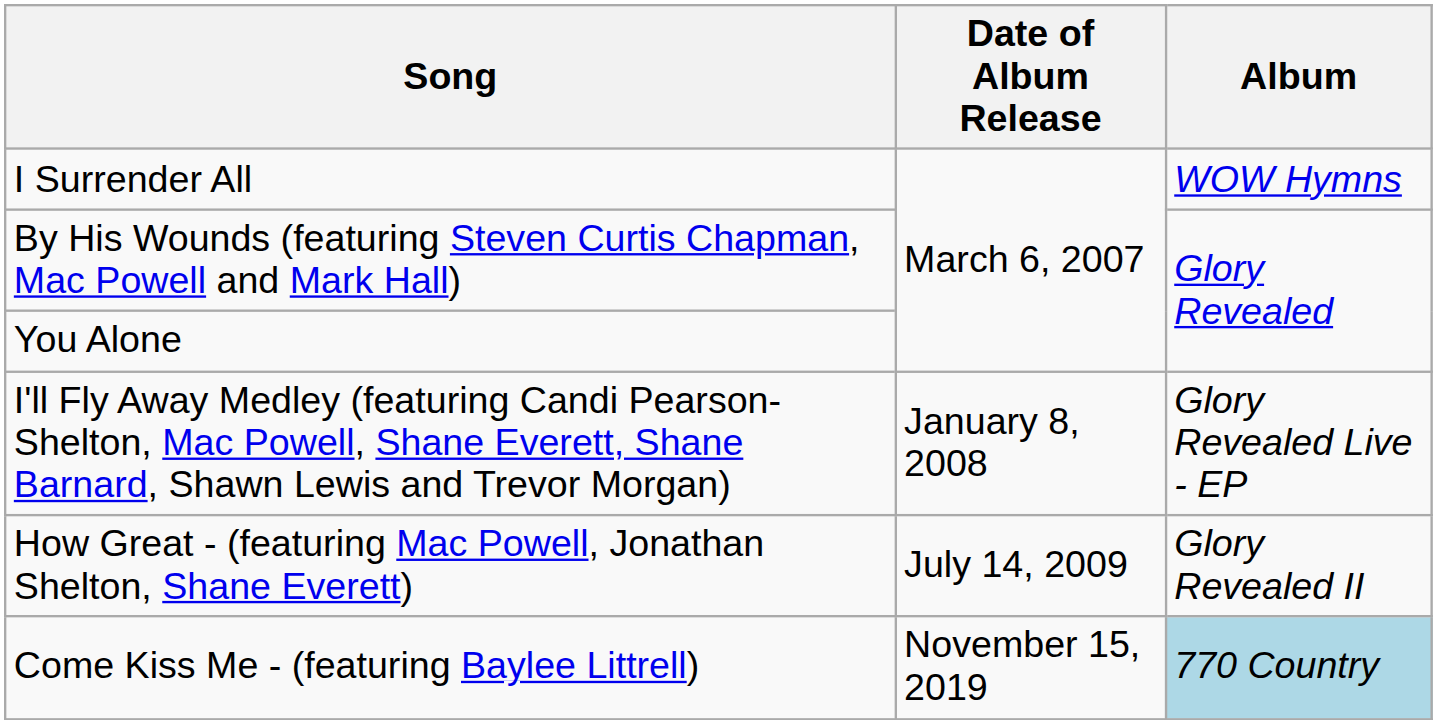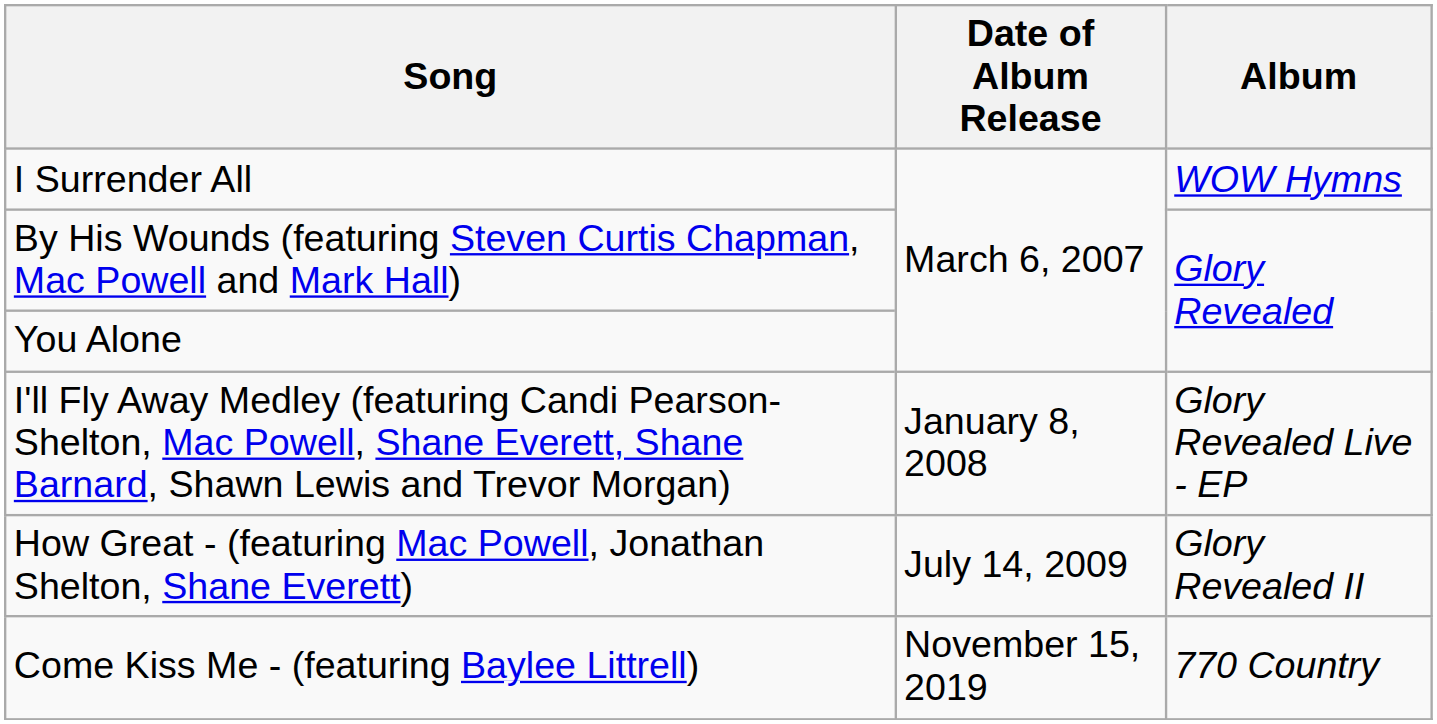Come Kiss Me - (featuring Baylee Littrell) | Album: lightblue background -> no background
